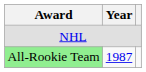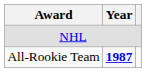All-Rookie Team | Award: lightgreen background -> no background
All-Rookie Team | Year: normal -> bold
